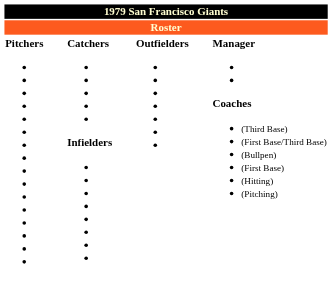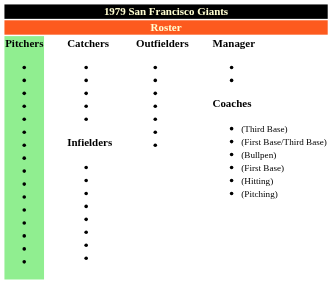Pitchers | column 1: no background -> lightgreen background
